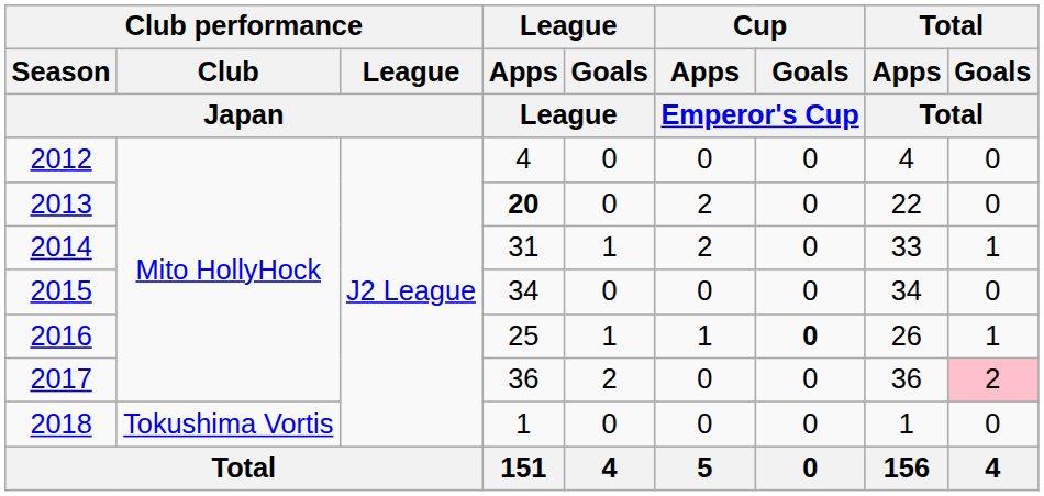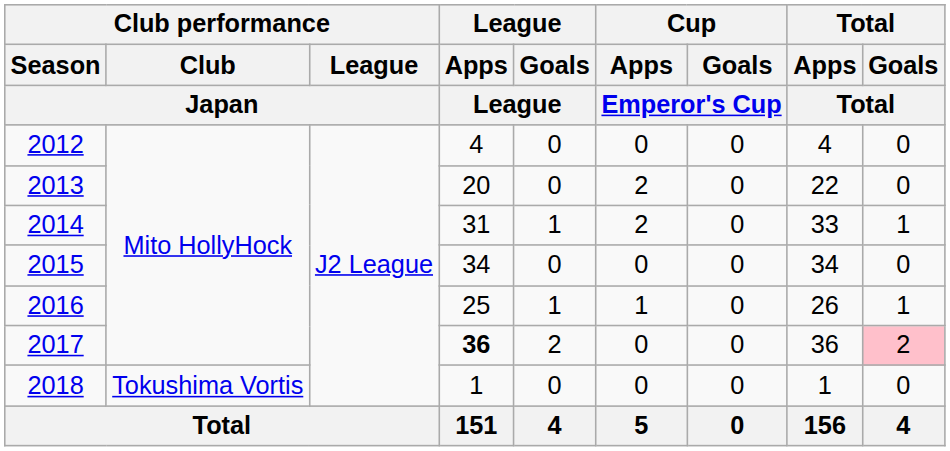2013 | League / Apps / League: bold -> normal
2016 | Cup / Goals / Emperor's Cup: bold -> normal
2017 | League / Apps / League: normal -> bold
